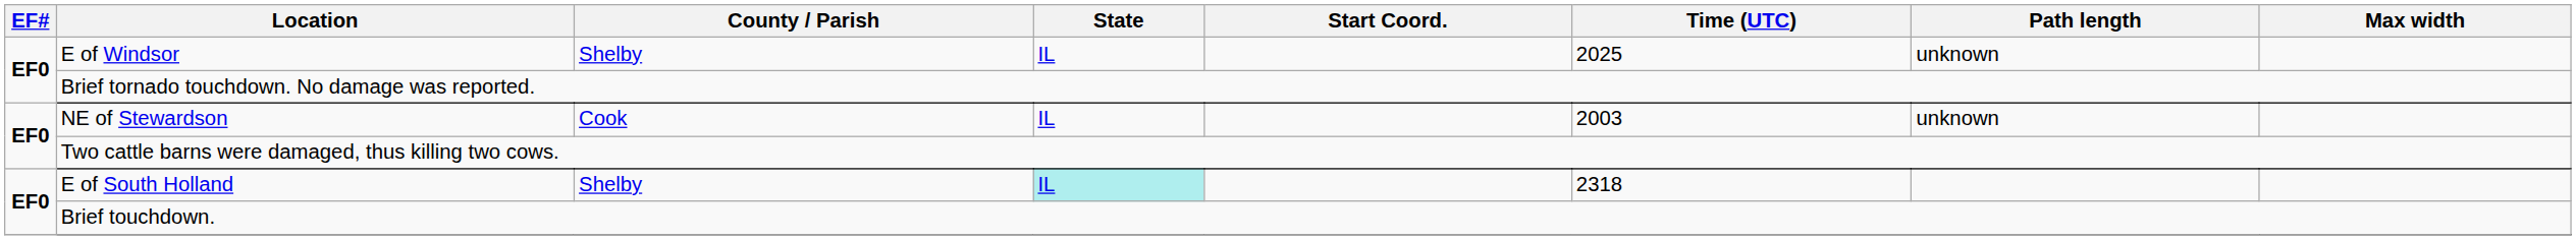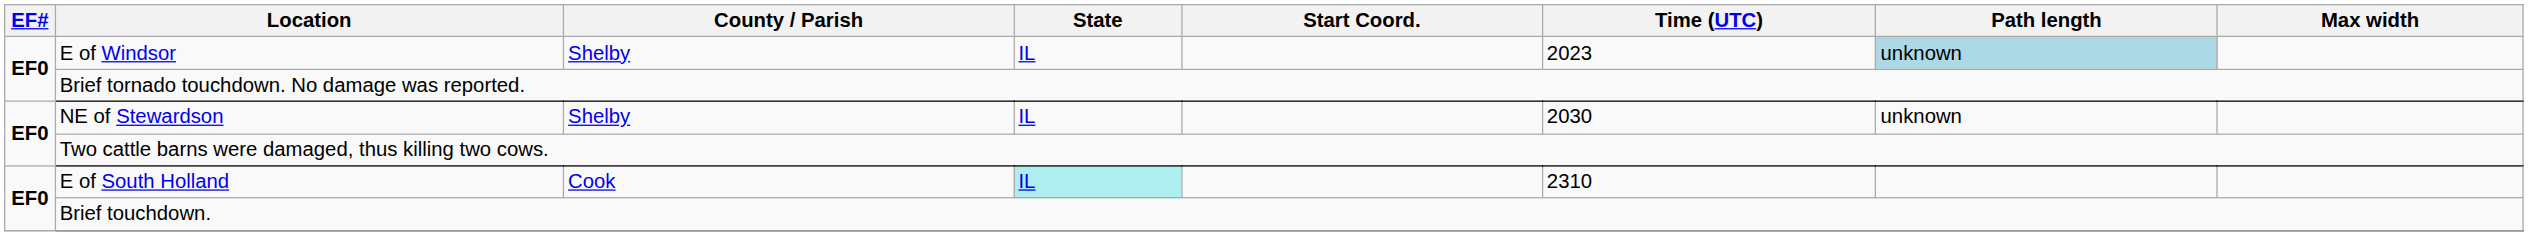E of Windsor | Time (UTC): 2025 -> 2023
E of Windsor | Path length: no background -> lightblue background
NE of Stewardson | County / Parish: Cook -> Shelby
NE of Stewardson | Time (UTC): 2003 -> 2030
E of South Holland | County / Parish: Shelby -> Cook
E of South Holland | Time (UTC): 2318 -> 2310
